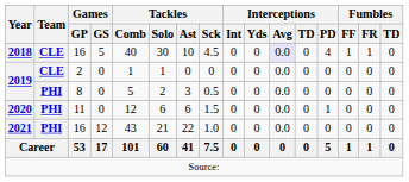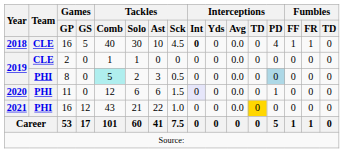2018 | Interceptions / Int: normal -> bold
2018 | Interceptions / Avg: lavender background -> no background
2019 / 8 | Tackles / Comb: no background -> paleturquoise background
2019 / 8 | Interceptions / PD: no background -> lightblue background
2020 | Interceptions / Int: no background -> lavender background
2021 | Interceptions / TD: no background -> gold background
